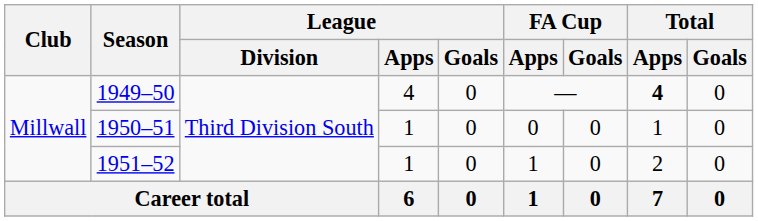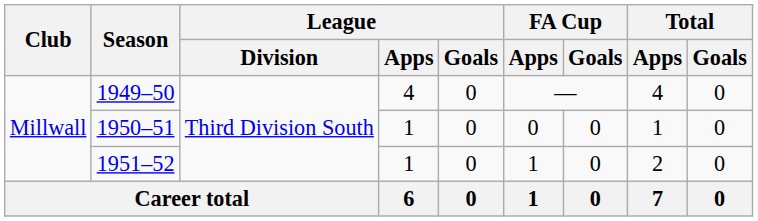1949–50 | Total / Apps: bold -> normal
